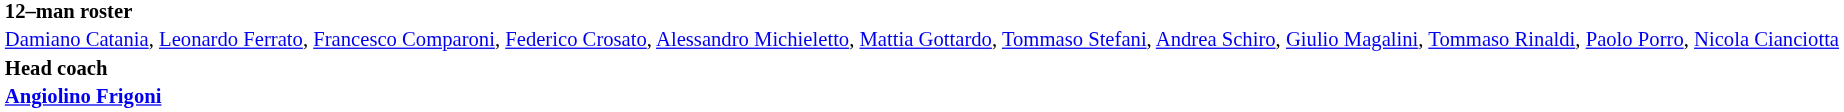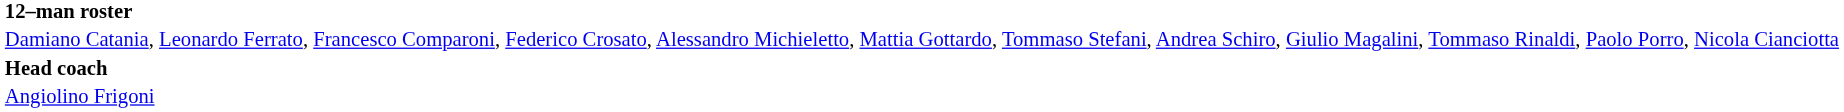row 4 | column 1: bold -> normal
